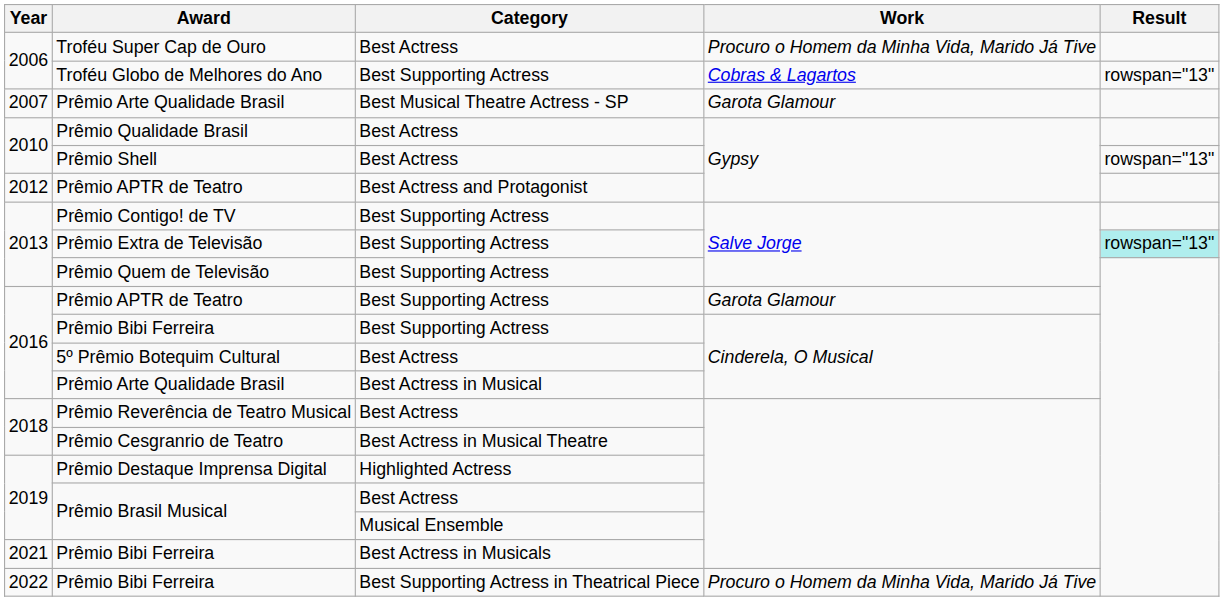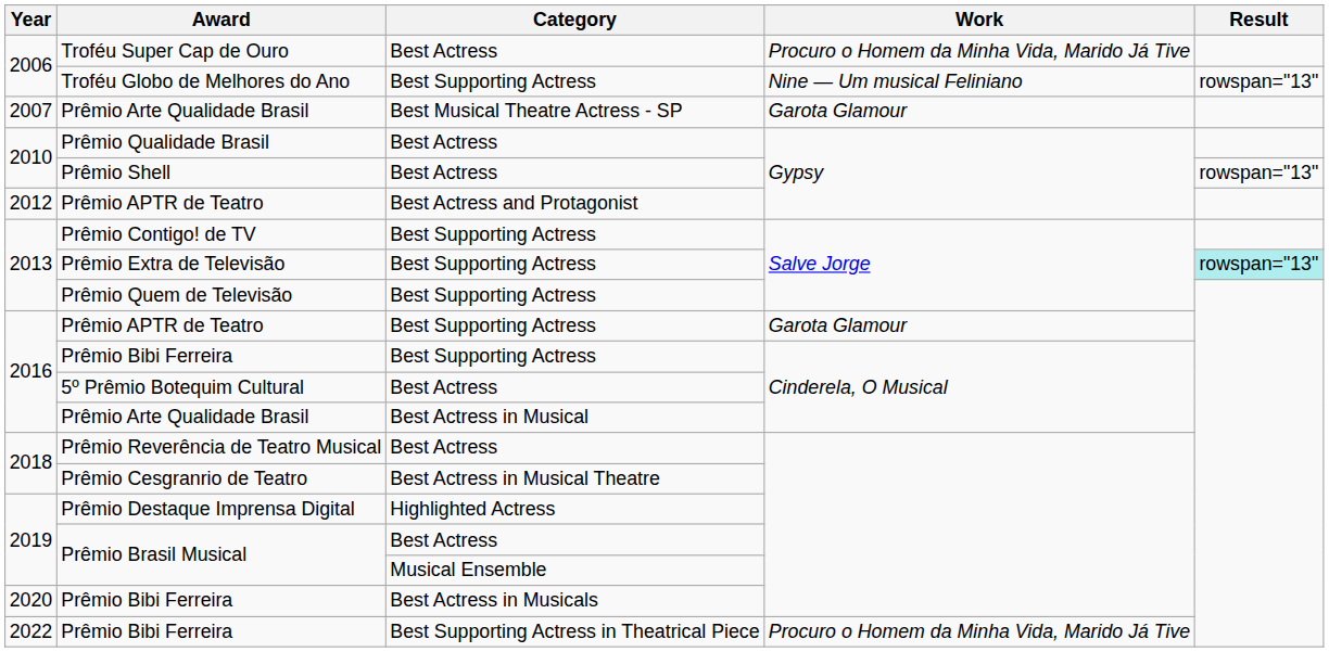Troféu Globo de Melhores do Ano | Work: Cobras & Lagartos -> Nine — Um musical Feliniano
Prêmio Bibi Ferreira / Best Actress in Musicals | Year: 2021 -> 2020
